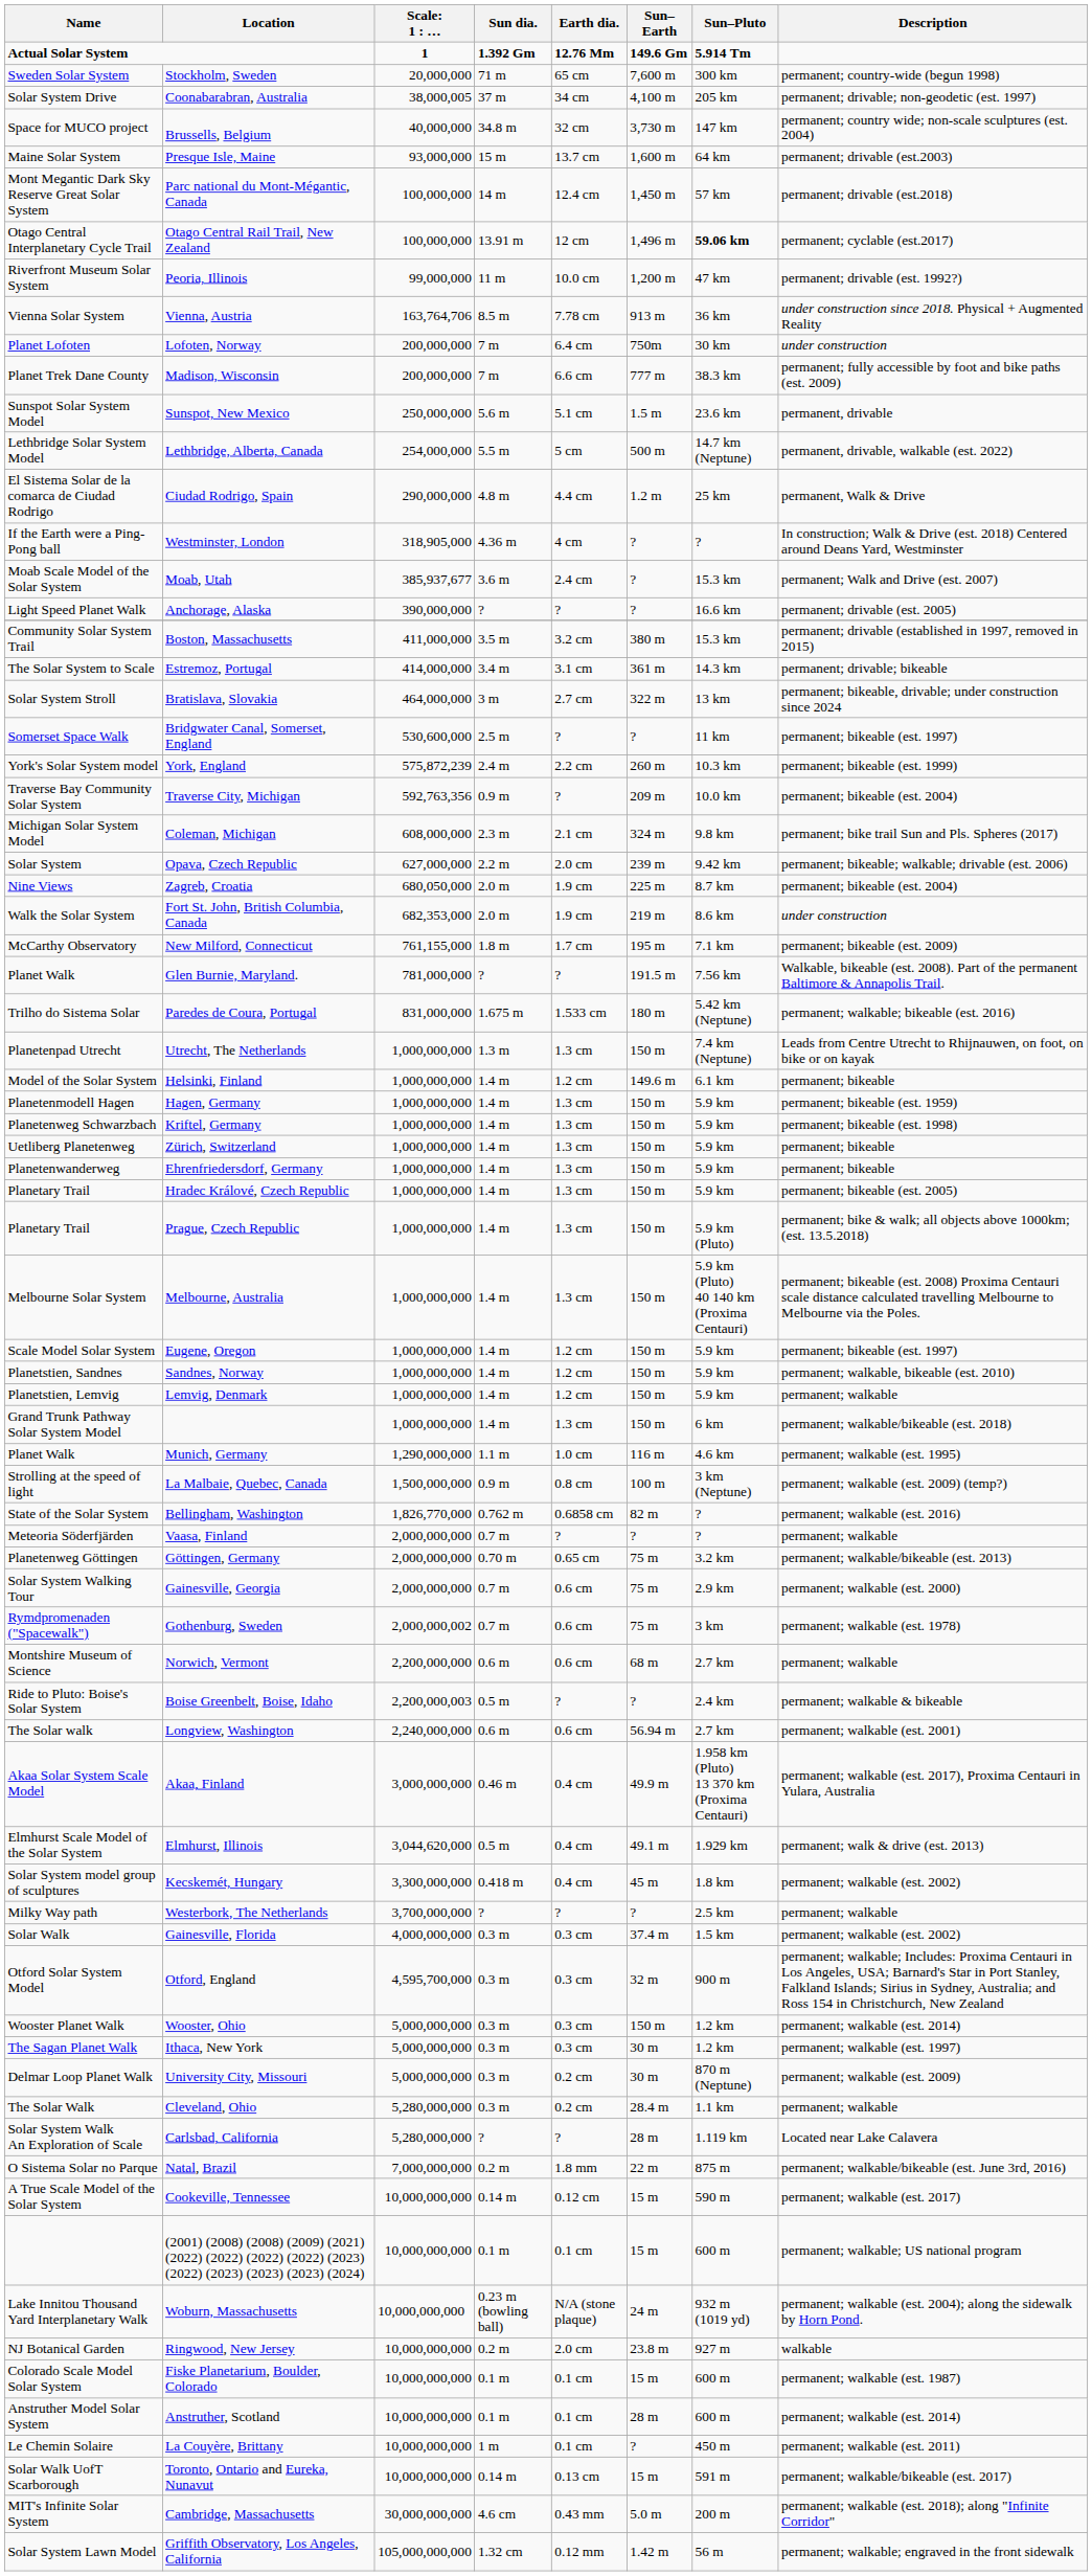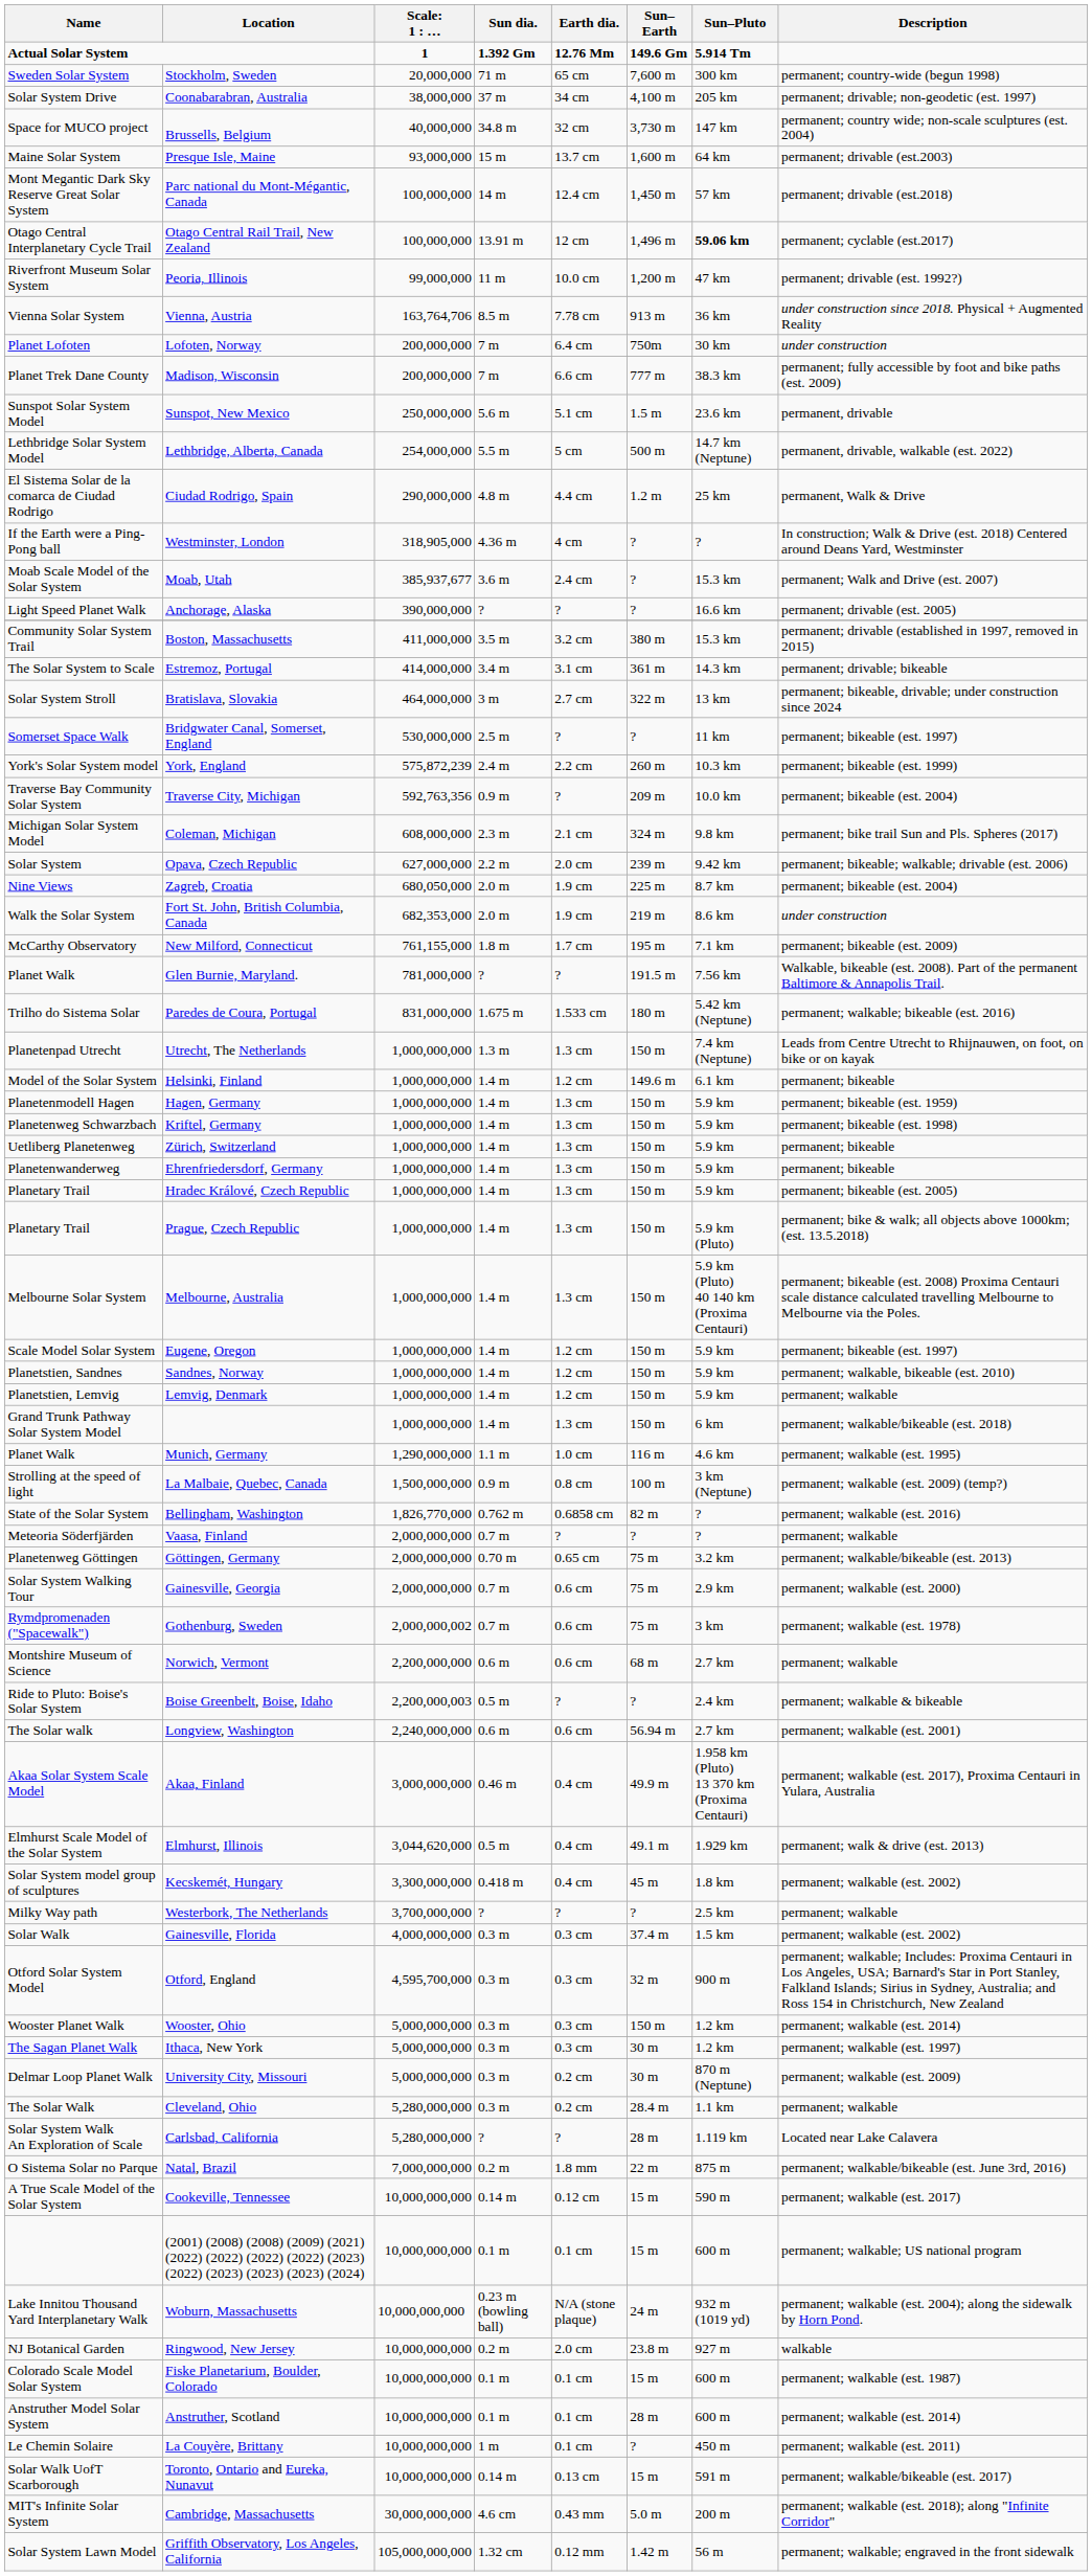Coonabarabran, Australia | column 3: 38,000,005 -> 38,000,000
Bridgwater Canal, Somerset, England | column 3: 530,600,000 -> 530,000,000
